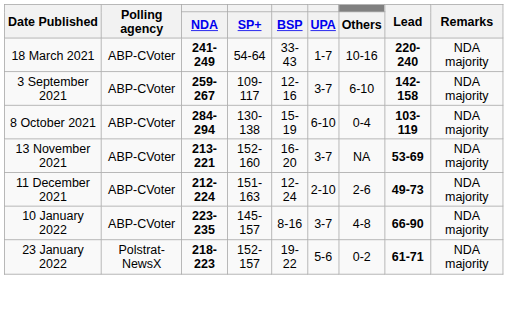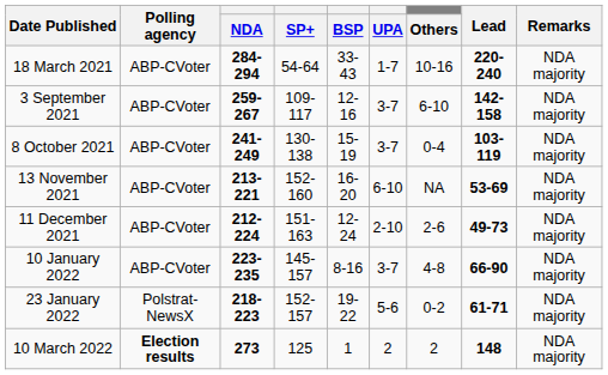18 March 2021 | NDA: 241-249 -> 284-294
8 October 2021 | NDA: 284-294 -> 241-249
8 October 2021 | UPA: 6-10 -> 3-7
13 November 2021 | UPA: 3-7 -> 6-10
+ row: 10 March 2022 | Election results | 273 | 125 | 1 | 2 | 2 | 148 | NDA majority
